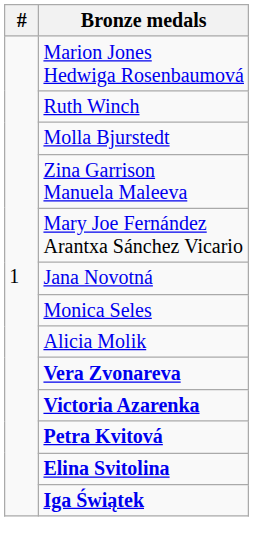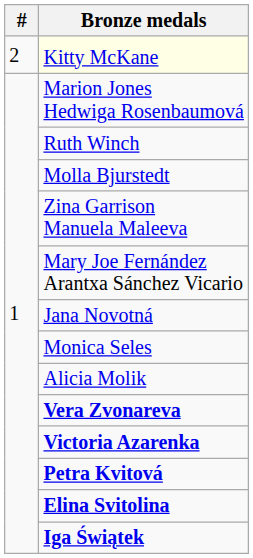+ row: 2 | Kitty McKane
